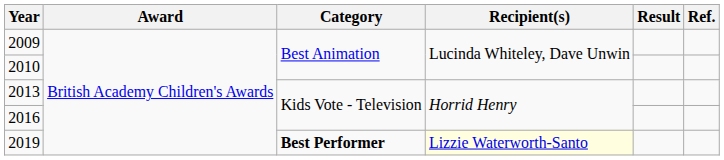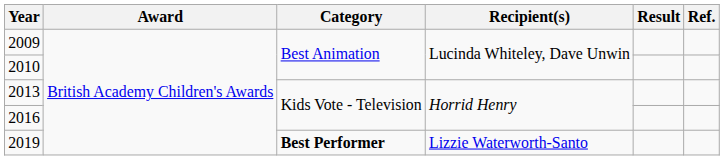2019 | Recipient(s): lightyellow background -> no background
